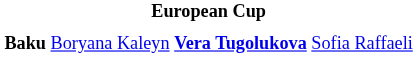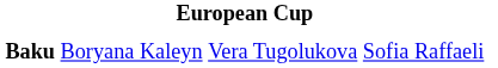Baku | column 3: bold -> normal
